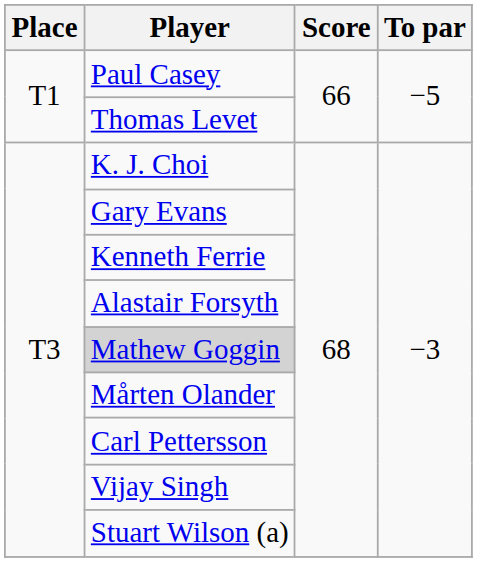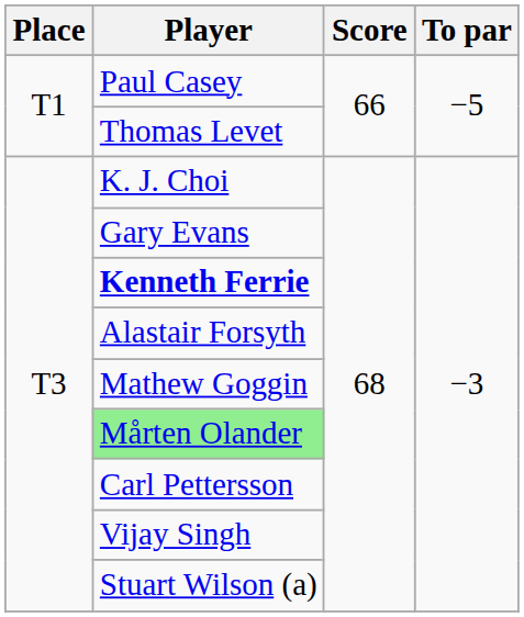Kenneth Ferrie | Player: normal -> bold
Mathew Goggin | Player: lightgrey background -> no background
Mårten Olander | Player: no background -> lightgreen background
